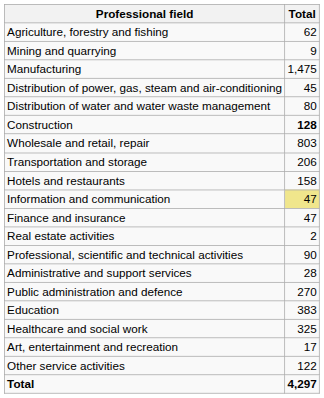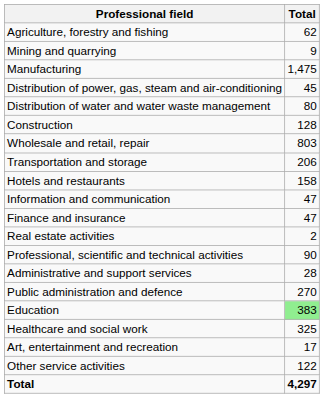Construction | Total: bold -> normal
Information and communication | Total: khaki background -> no background
Education | Total: no background -> lightgreen background
